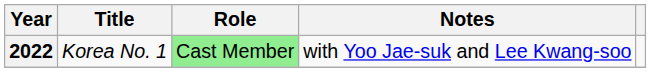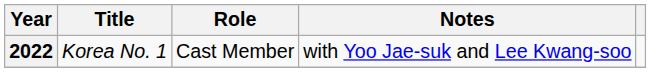2022 | Role: lightgreen background -> no background
